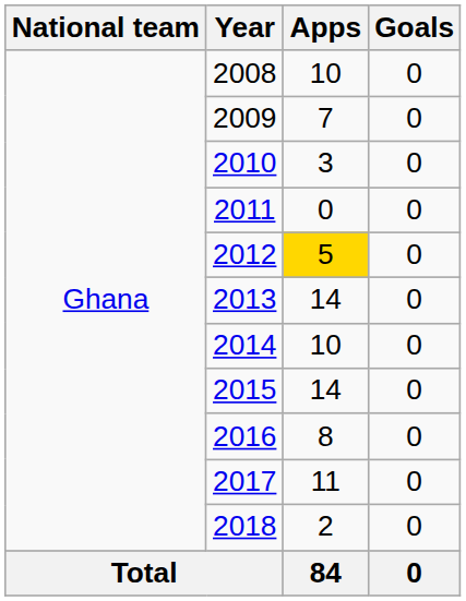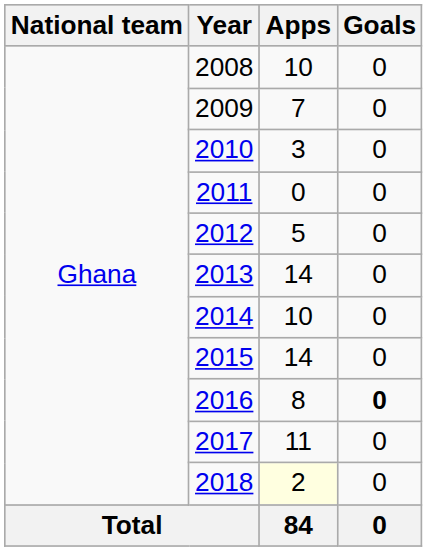2012 | Apps: gold background -> no background
2016 | Goals: normal -> bold
2018 | Apps: no background -> lightyellow background
